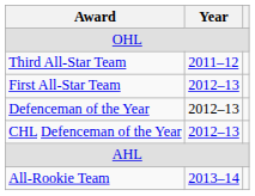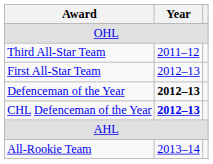Defenceman of the Year | Year: normal -> bold
CHL Defenceman of the Year | Year: normal -> bold
